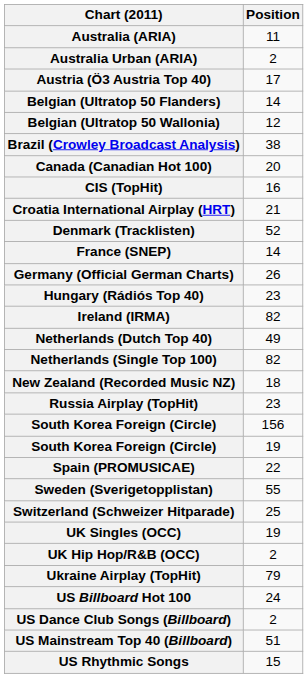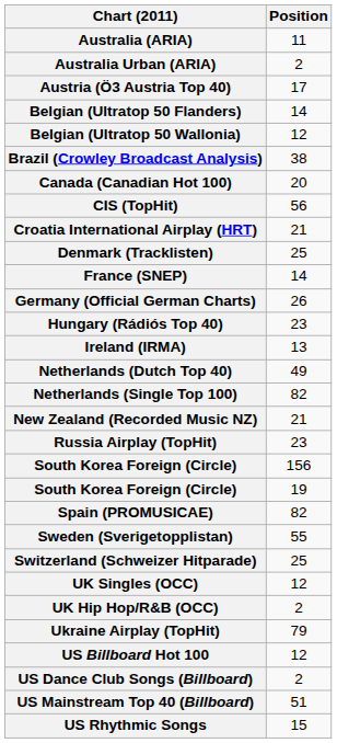row 9 | Position: 16 -> 56
row 11 | Position: 52 -> 25
row 15 | Position: 82 -> 13
row 18 | Position: 18 -> 21
row 22 | Position: 22 -> 82
row 25 | Position: 19 -> 12
row 28 | Position: 24 -> 12
